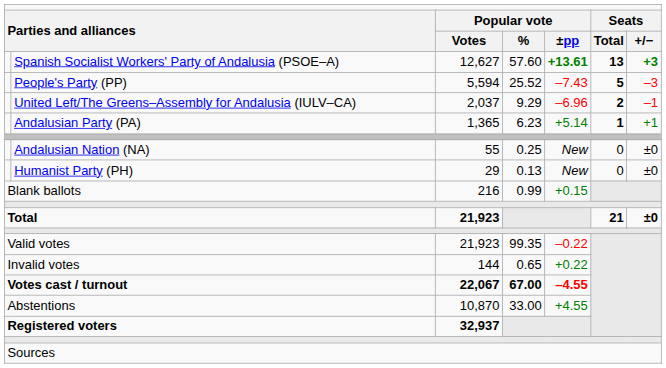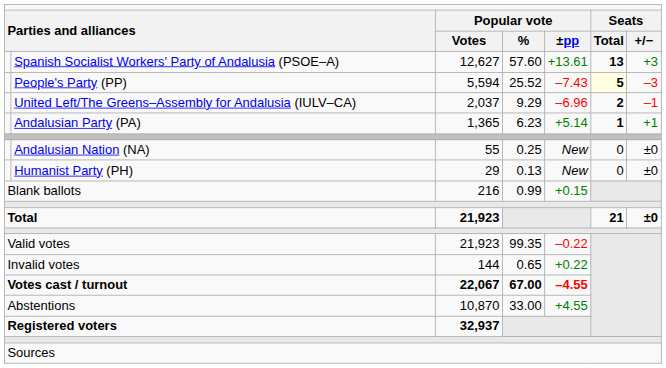Spanish Socialist Workers' Party of Andalusia (PSOE–A) | column 5: bold -> normal
Spanish Socialist Workers' Party of Andalusia (PSOE–A) | column 7: bold -> normal
People's Party (PP) | column 6: no background -> lightyellow background
